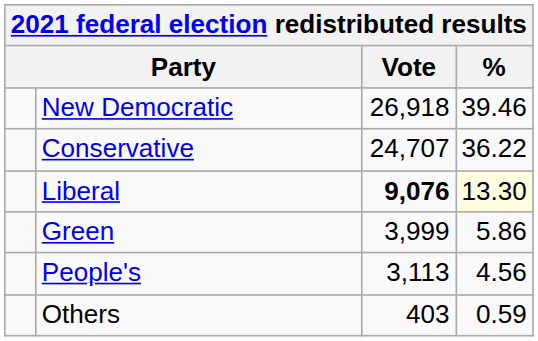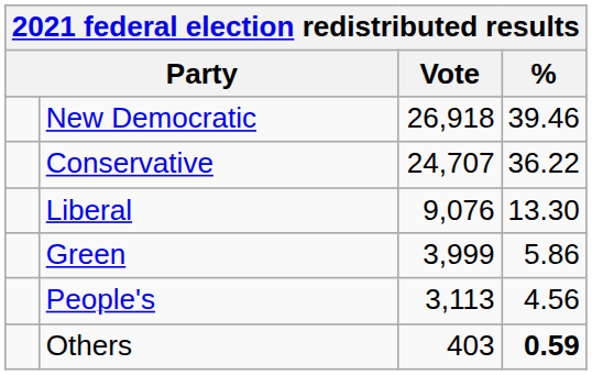Liberal | Vote: bold -> normal
Liberal | %: lightyellow background -> no background
Others | %: normal -> bold
